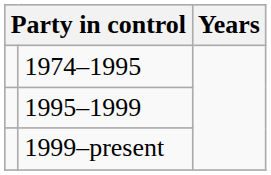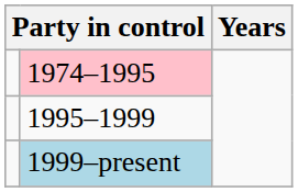1974–1995 | column 2: no background -> pink background
1999–present | column 2: no background -> lightblue background
